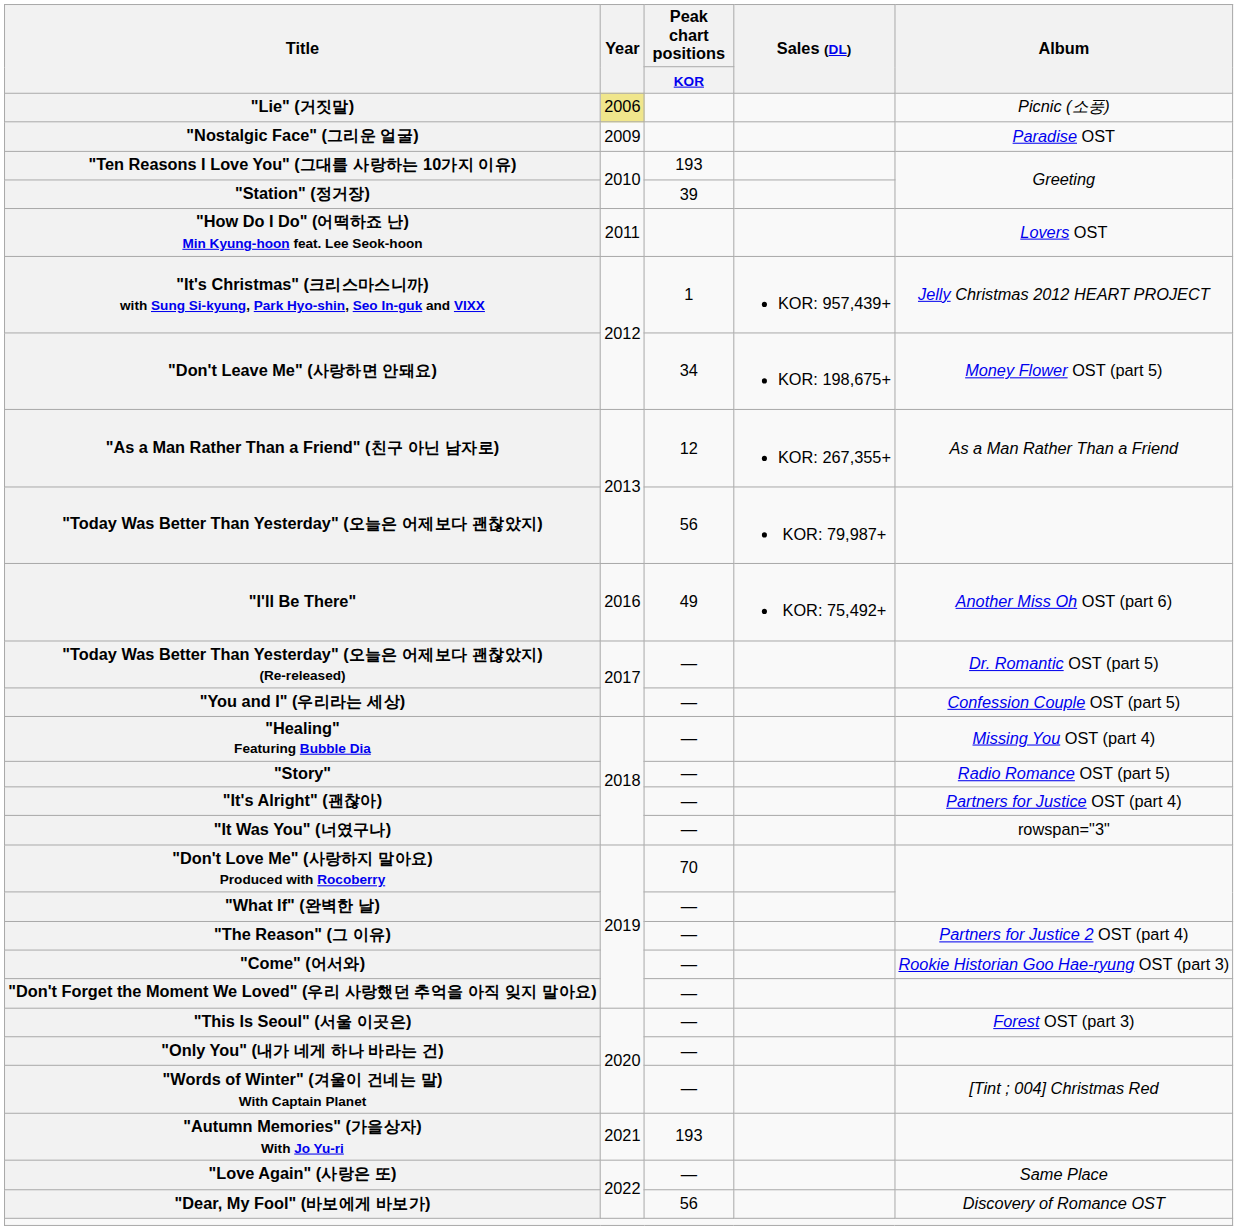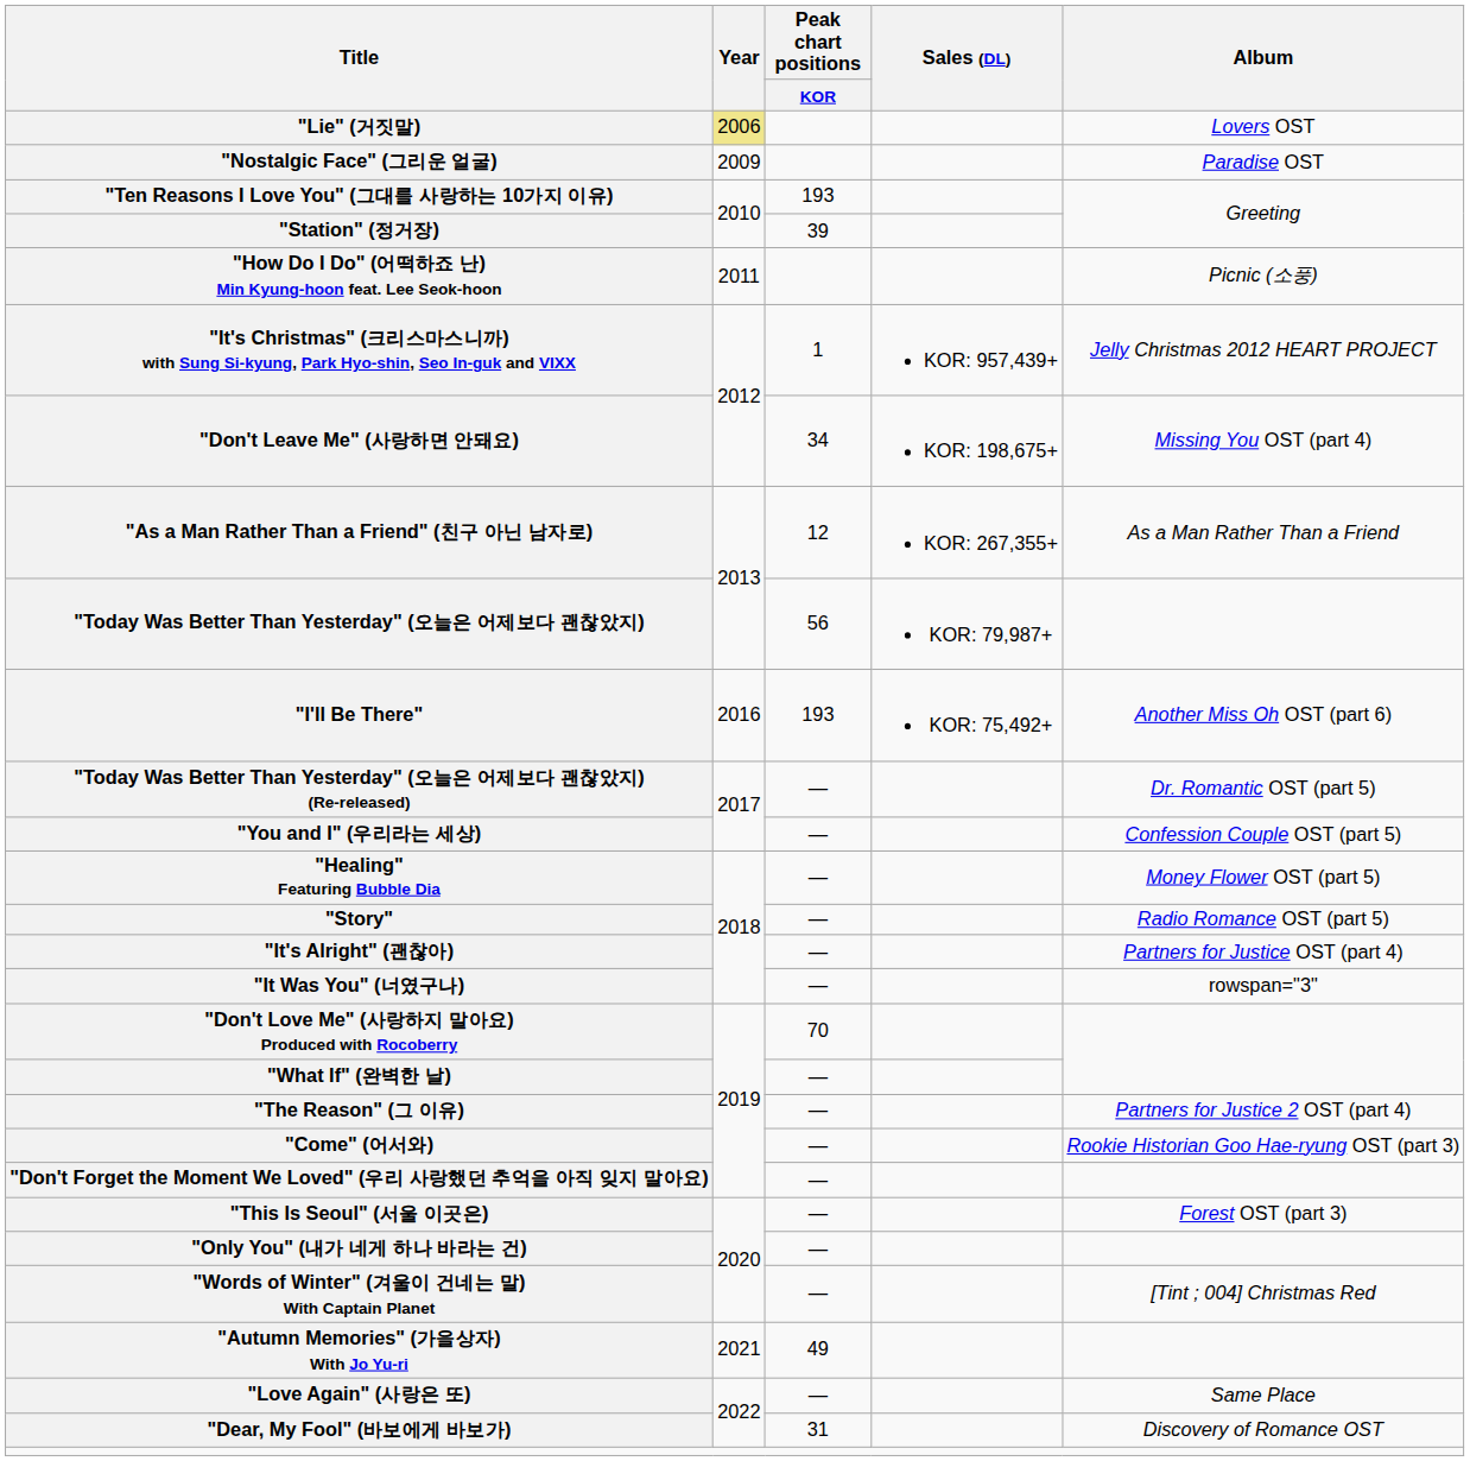"Lie" (거짓말) | Album: Picnic (소풍) -> Lovers OST
"How Do I Do" (어떡하죠 난) Min Kyung-hoon feat. Lee Seok-hoon | Album: Lovers OST -> Picnic (소풍)
"Don't Leave Me" (사랑하면 안돼요) | Album: Money Flower OST (part 5) -> Missing You OST (part 4)
"I'll Be There" | Peak chart positions / KOR: 49 -> 193
"Healing" Featuring Bubble Dia | Album: Missing You OST (part 4) -> Money Flower OST (part 5)
"Autumn Memories" (가을상자) With Jo Yu-ri | Peak chart positions / KOR: 193 -> 49
"Dear, My Fool" (바보에게 바보가) | Peak chart positions / KOR: 56 -> 31
